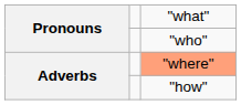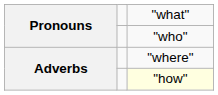"where" | column 3: lightsalmon background -> no background
"how" | column 3: no background -> lightyellow background
